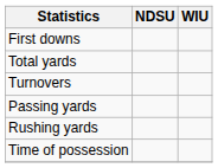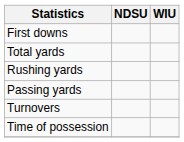rows swapped: Rushing yards <-> Turnovers
